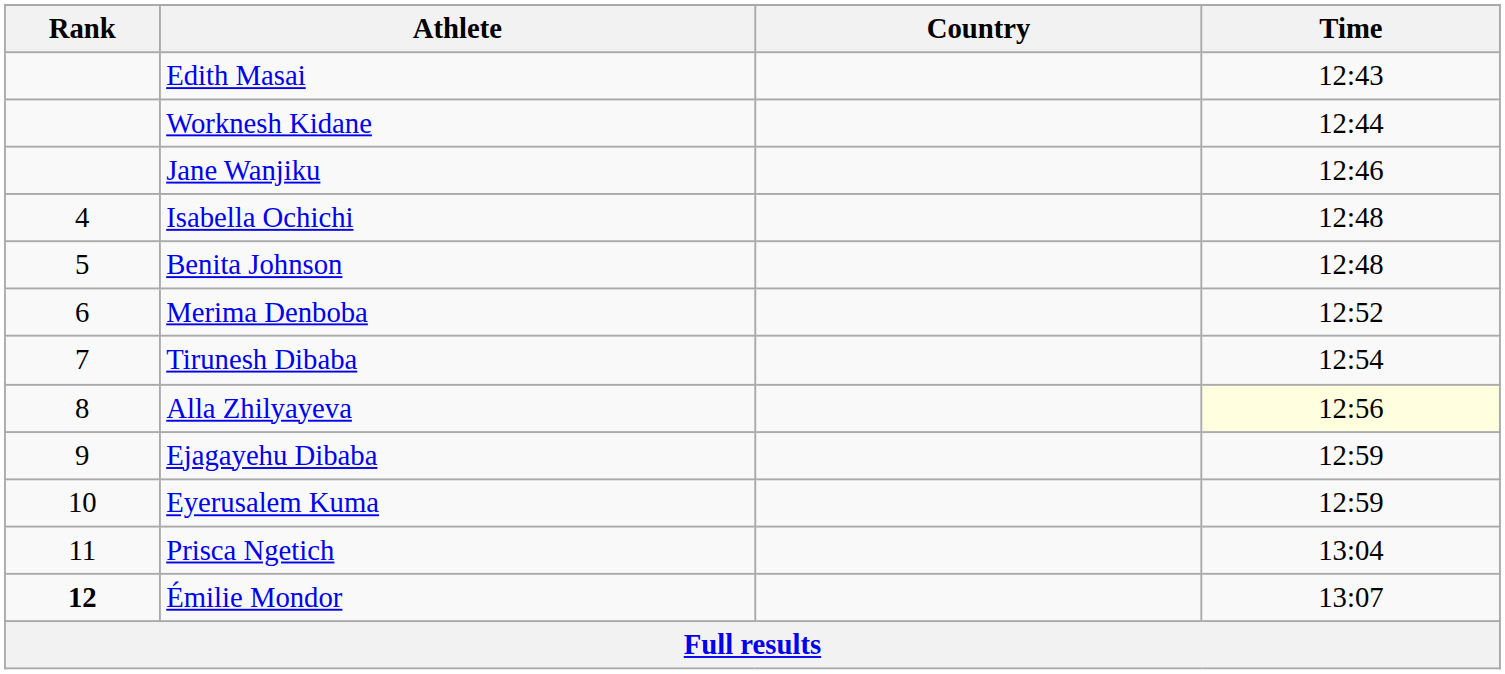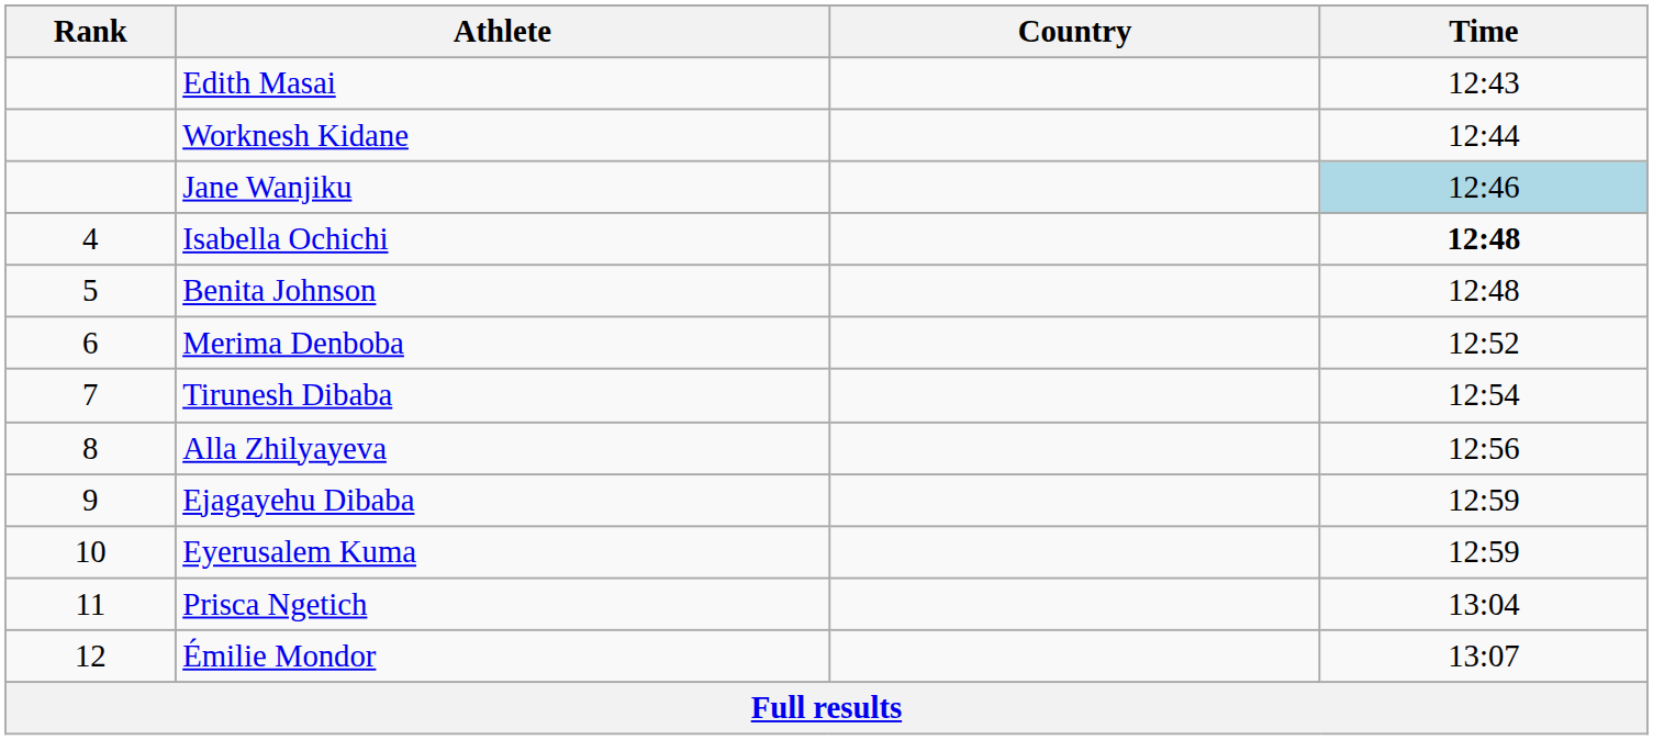Jane Wanjiku | Time: no background -> lightblue background
Isabella Ochichi | Time: normal -> bold
Alla Zhilyayeva | Time: lightyellow background -> no background
Émilie Mondor | Rank: bold -> normal
